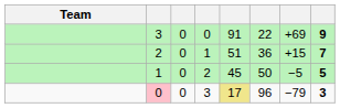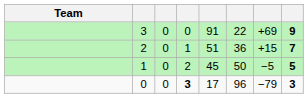row 5 | column 2: pink background -> no background
row 5 | column 4: normal -> bold
row 5 | column 5: khaki background -> no background
